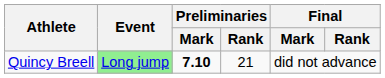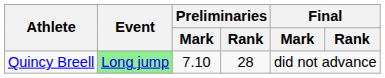Quincy Breell | Preliminaries / Mark: bold -> normal
Quincy Breell | Preliminaries / Rank: 21 -> 28
